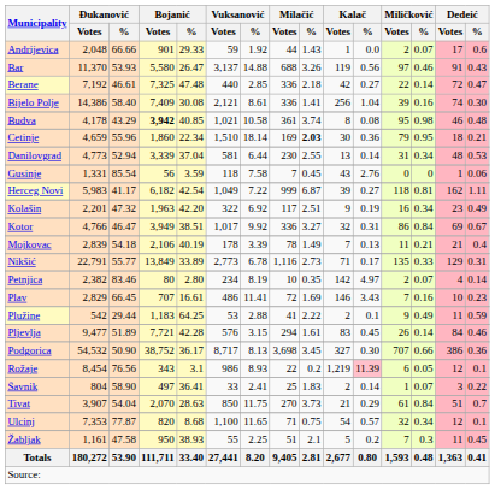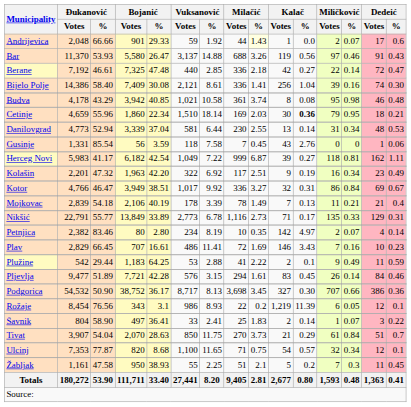Andrijevica | Milačić / %: no background -> lightyellow background
Budva | Bojanić / Votes: bold -> normal
Cetinje | Milačić / %: bold -> normal
Cetinje | Kalač / %: normal -> bold
Rožaje | Kalač / %: pink background -> no background
